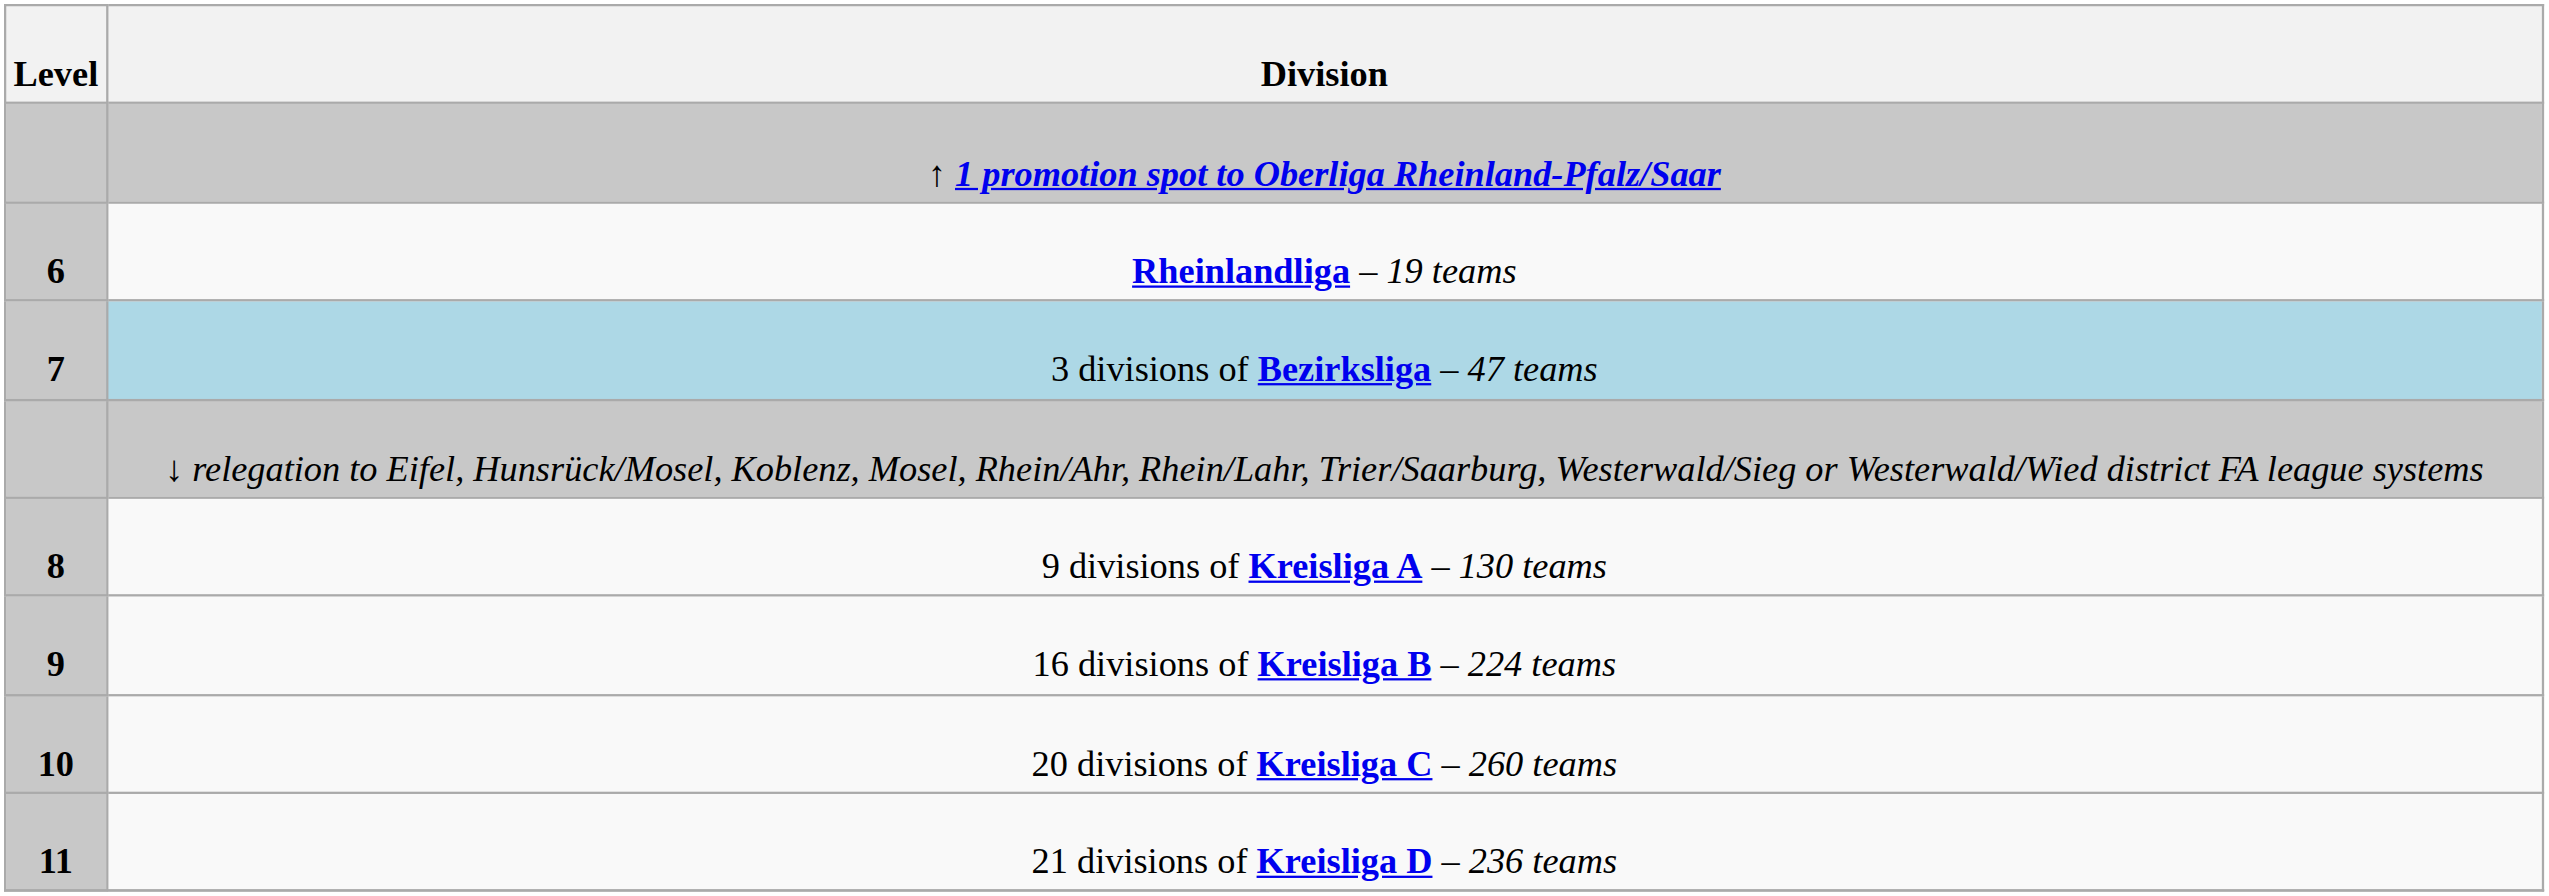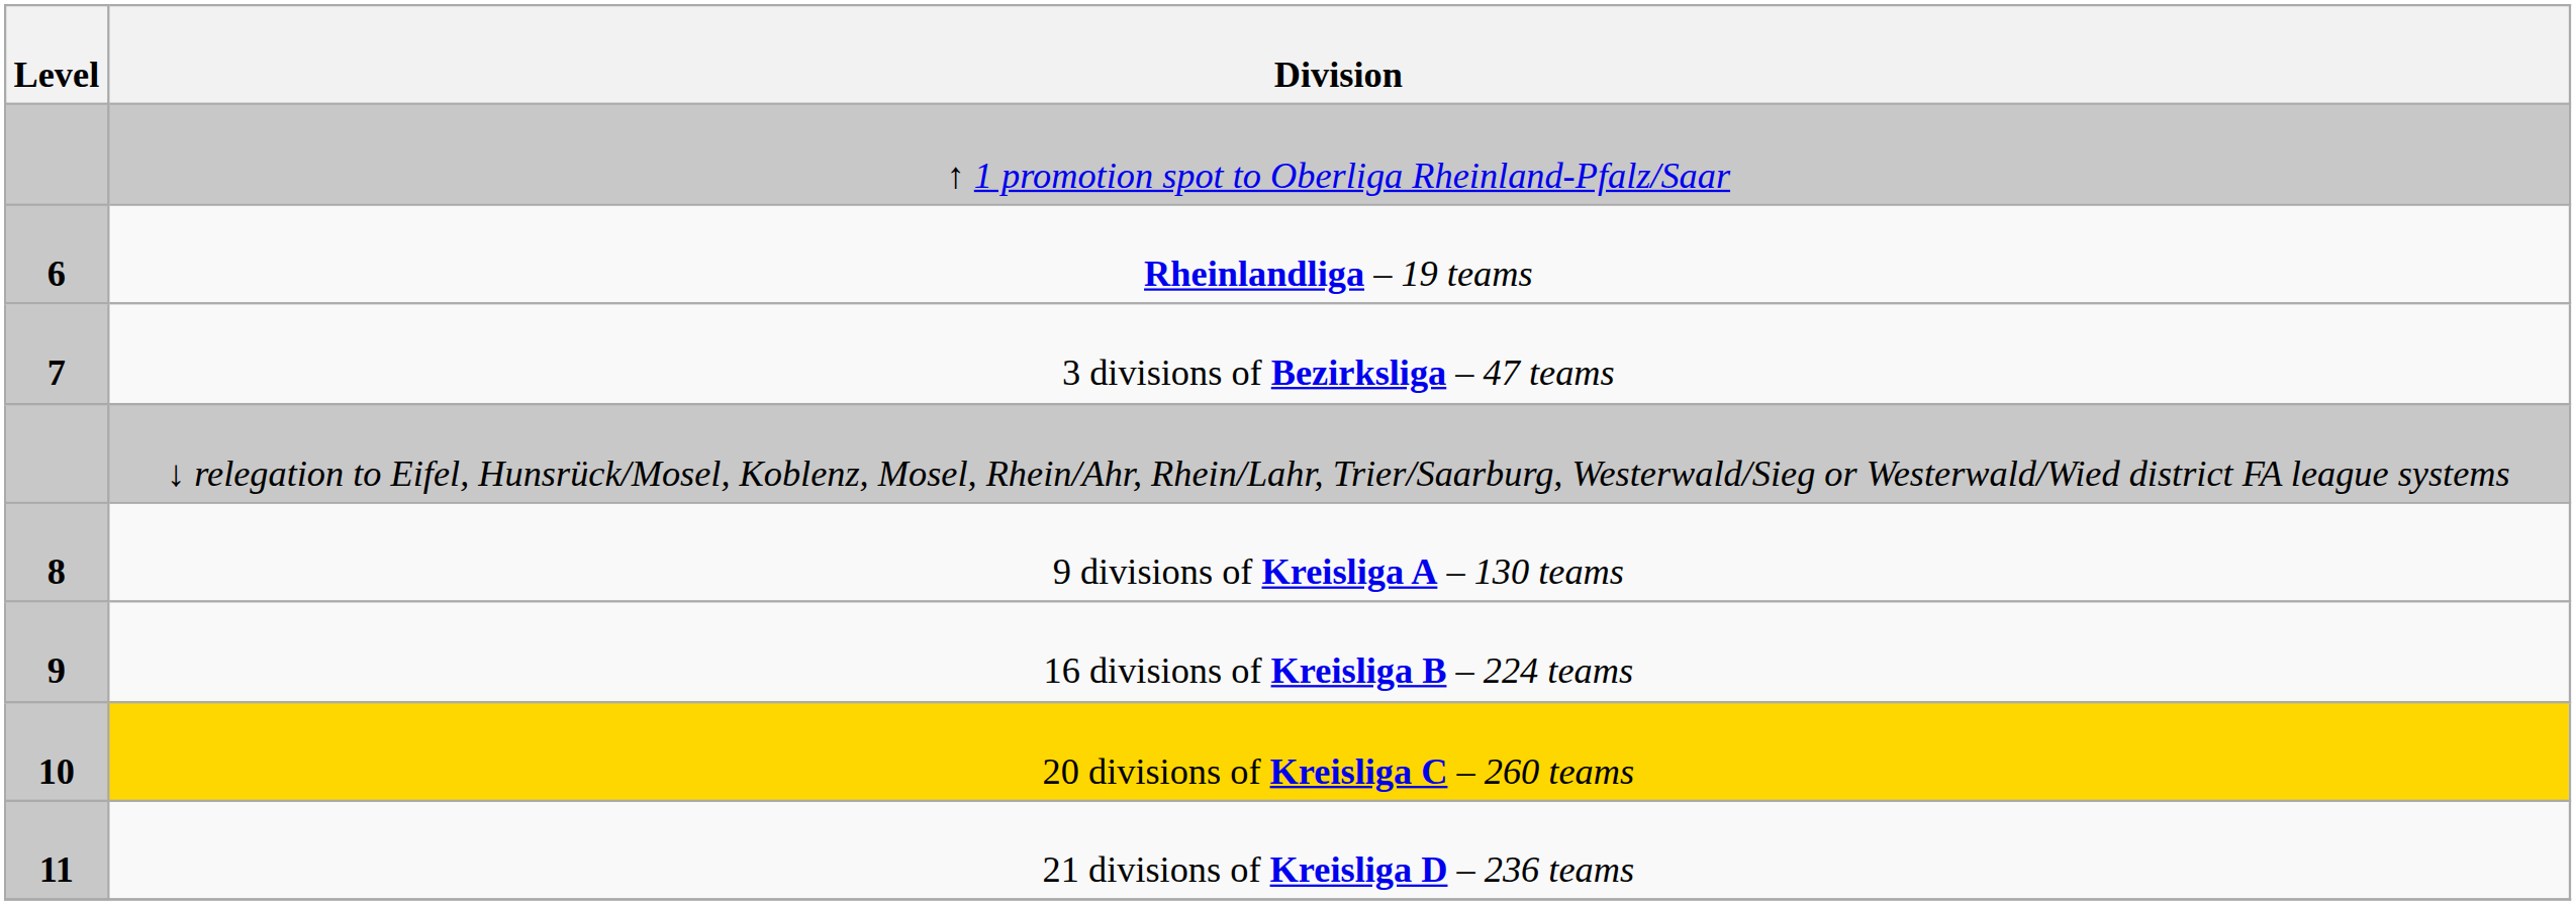↑ 1 promotion spot to Oberliga Rheinland-Pfalz/Saar | Division: bold -> normal
3 divisions of Bezirksliga – 47 teams | Division: lightblue background -> no background
20 divisions of Kreisliga C – 260 teams | Division: no background -> gold background
